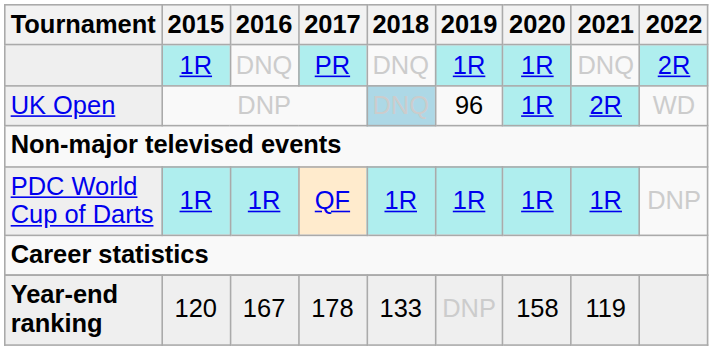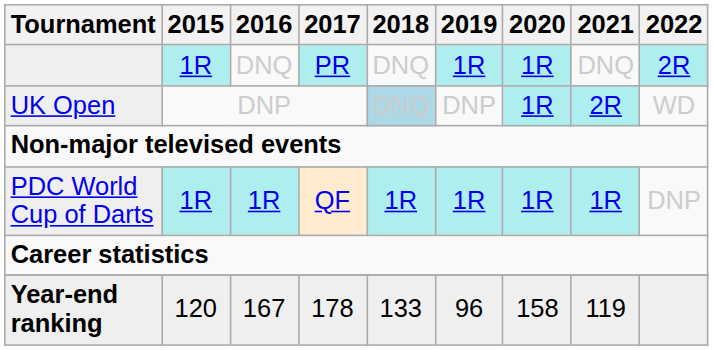UK Open | 2019: 96 -> DNP
Year-end ranking | 2019: DNP -> 96
